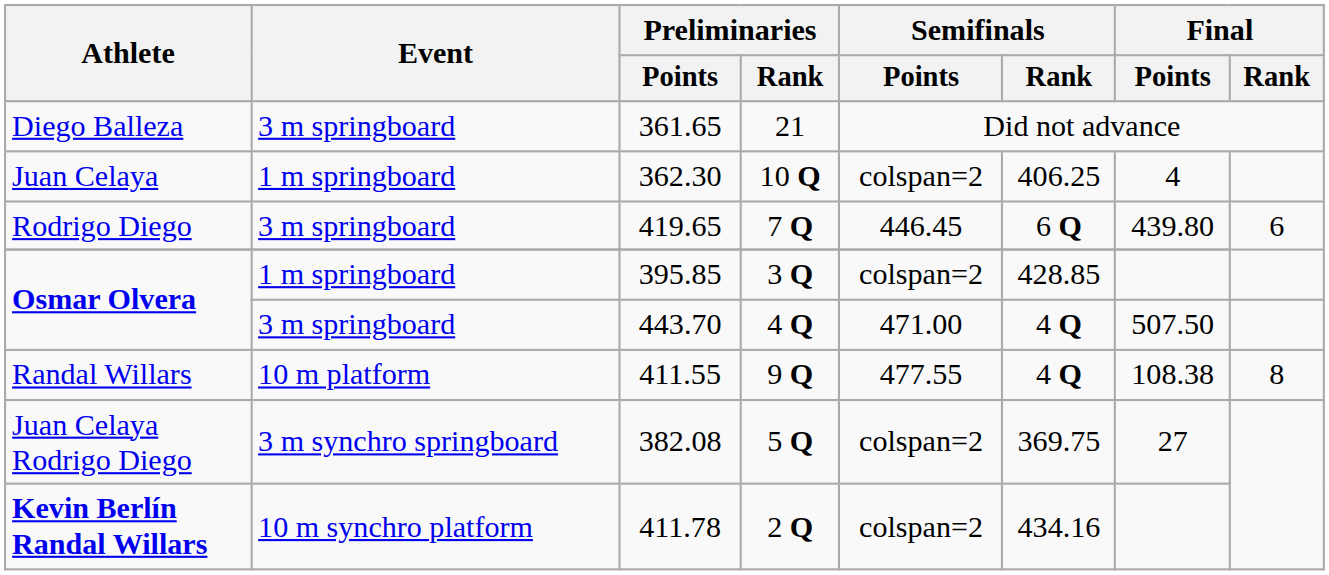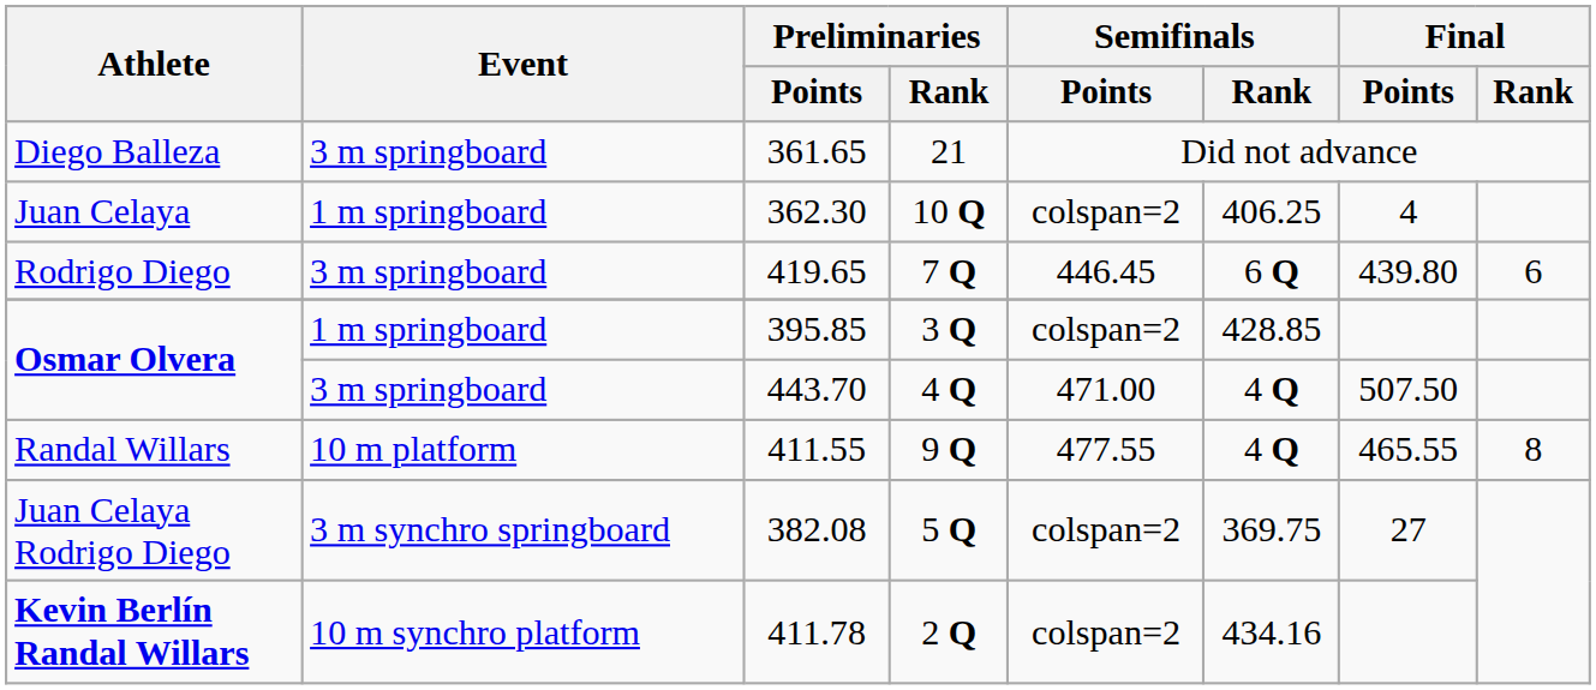411.55 | Final / Points: 108.38 -> 465.55
